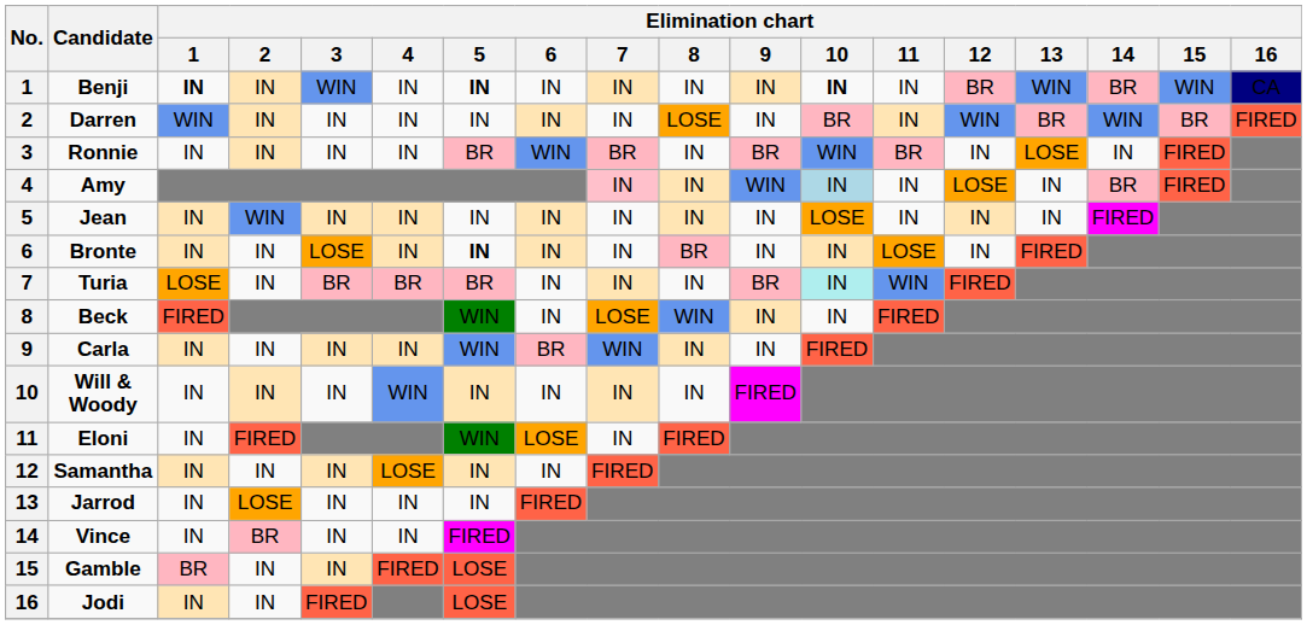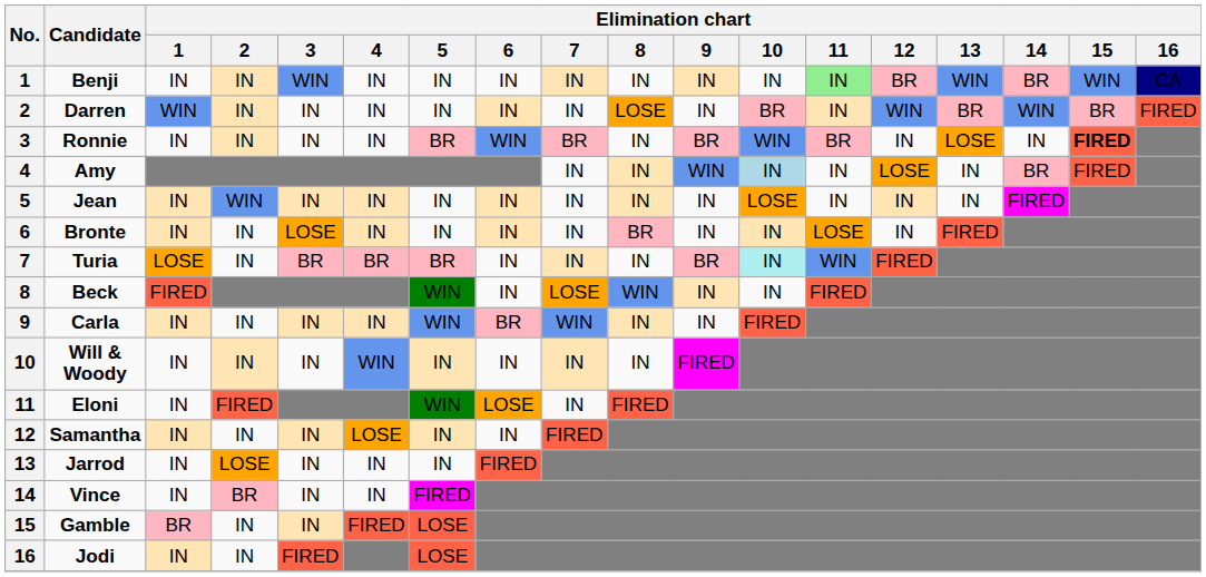Benji | Elimination chart / 1: bold -> normal
Benji | Elimination chart / 5: bold -> normal
Benji | Elimination chart / 10: bold -> normal
Benji | Elimination chart / 11: no background -> lightgreen background
Ronnie | Elimination chart / 15: normal -> bold
Amy | Elimination chart / 7: pink background -> no background
Bronte | Elimination chart / 5: bold -> normal
